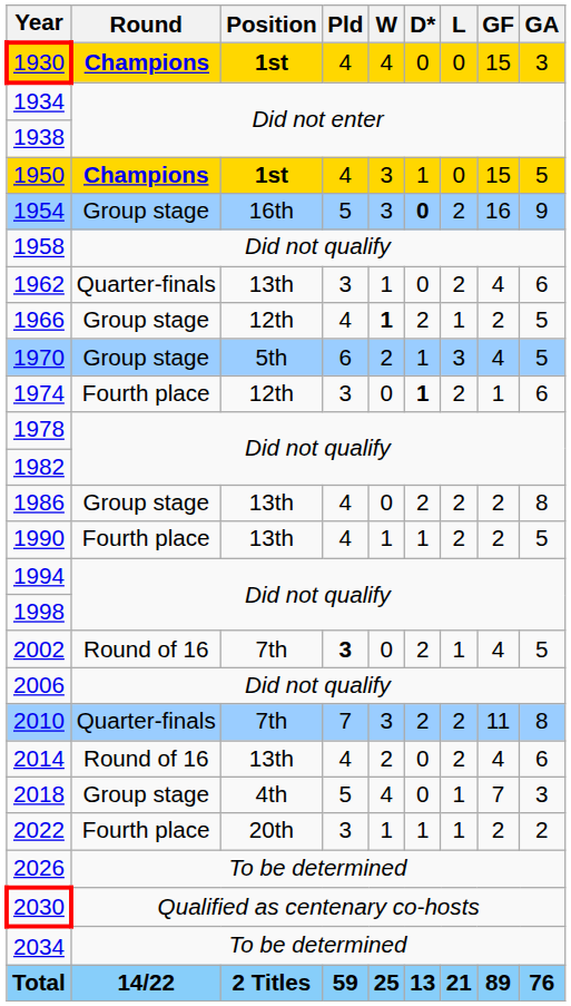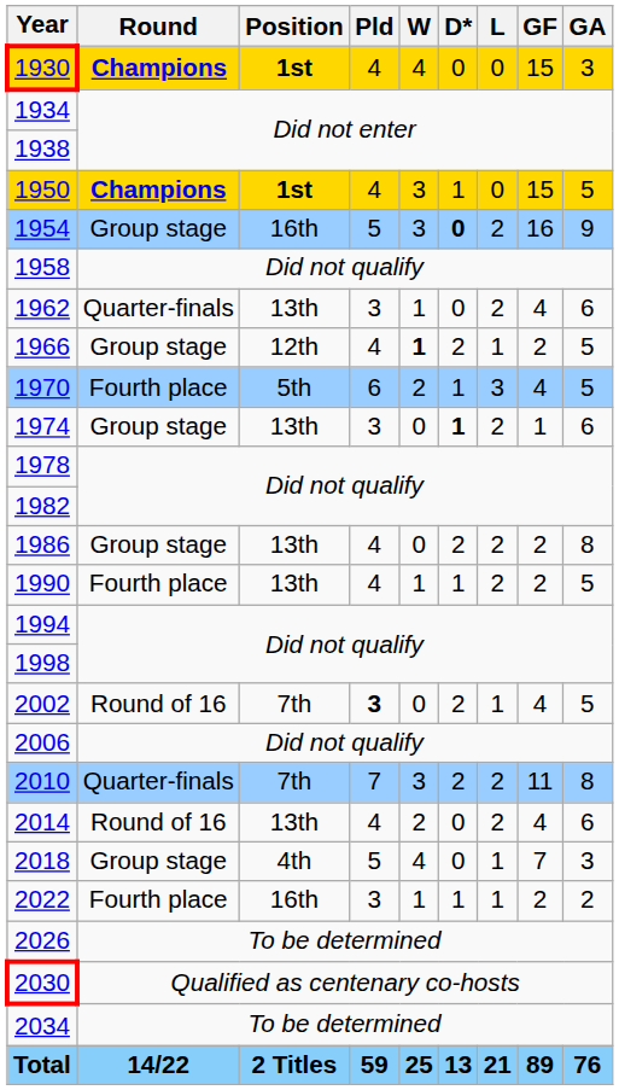1970 | Round: Group stage -> Fourth place
1974 | Round: Fourth place -> Group stage
1974 | Position: 12th -> 13th
2022 | Position: 20th -> 16th
